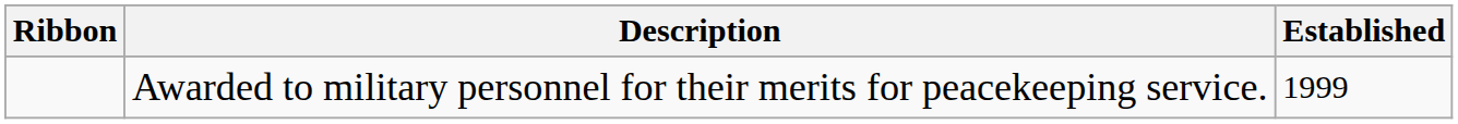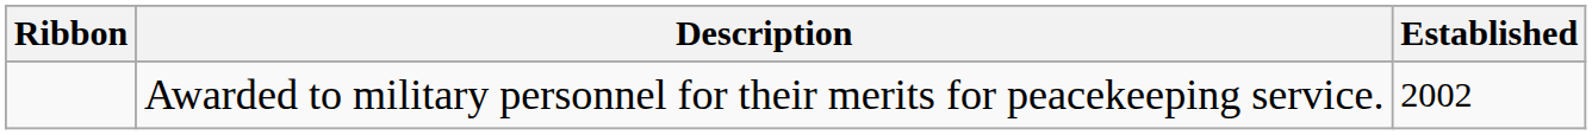row 2 | Established: 1999 -> 2002
